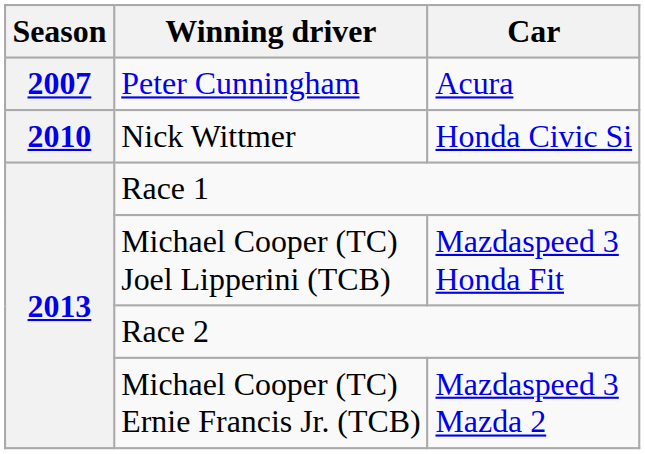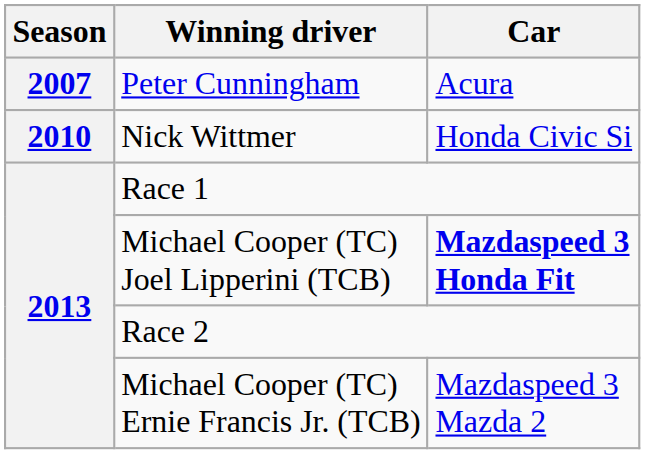Michael Cooper (TC) Joel Lipperini (TCB) | Car: normal -> bold
